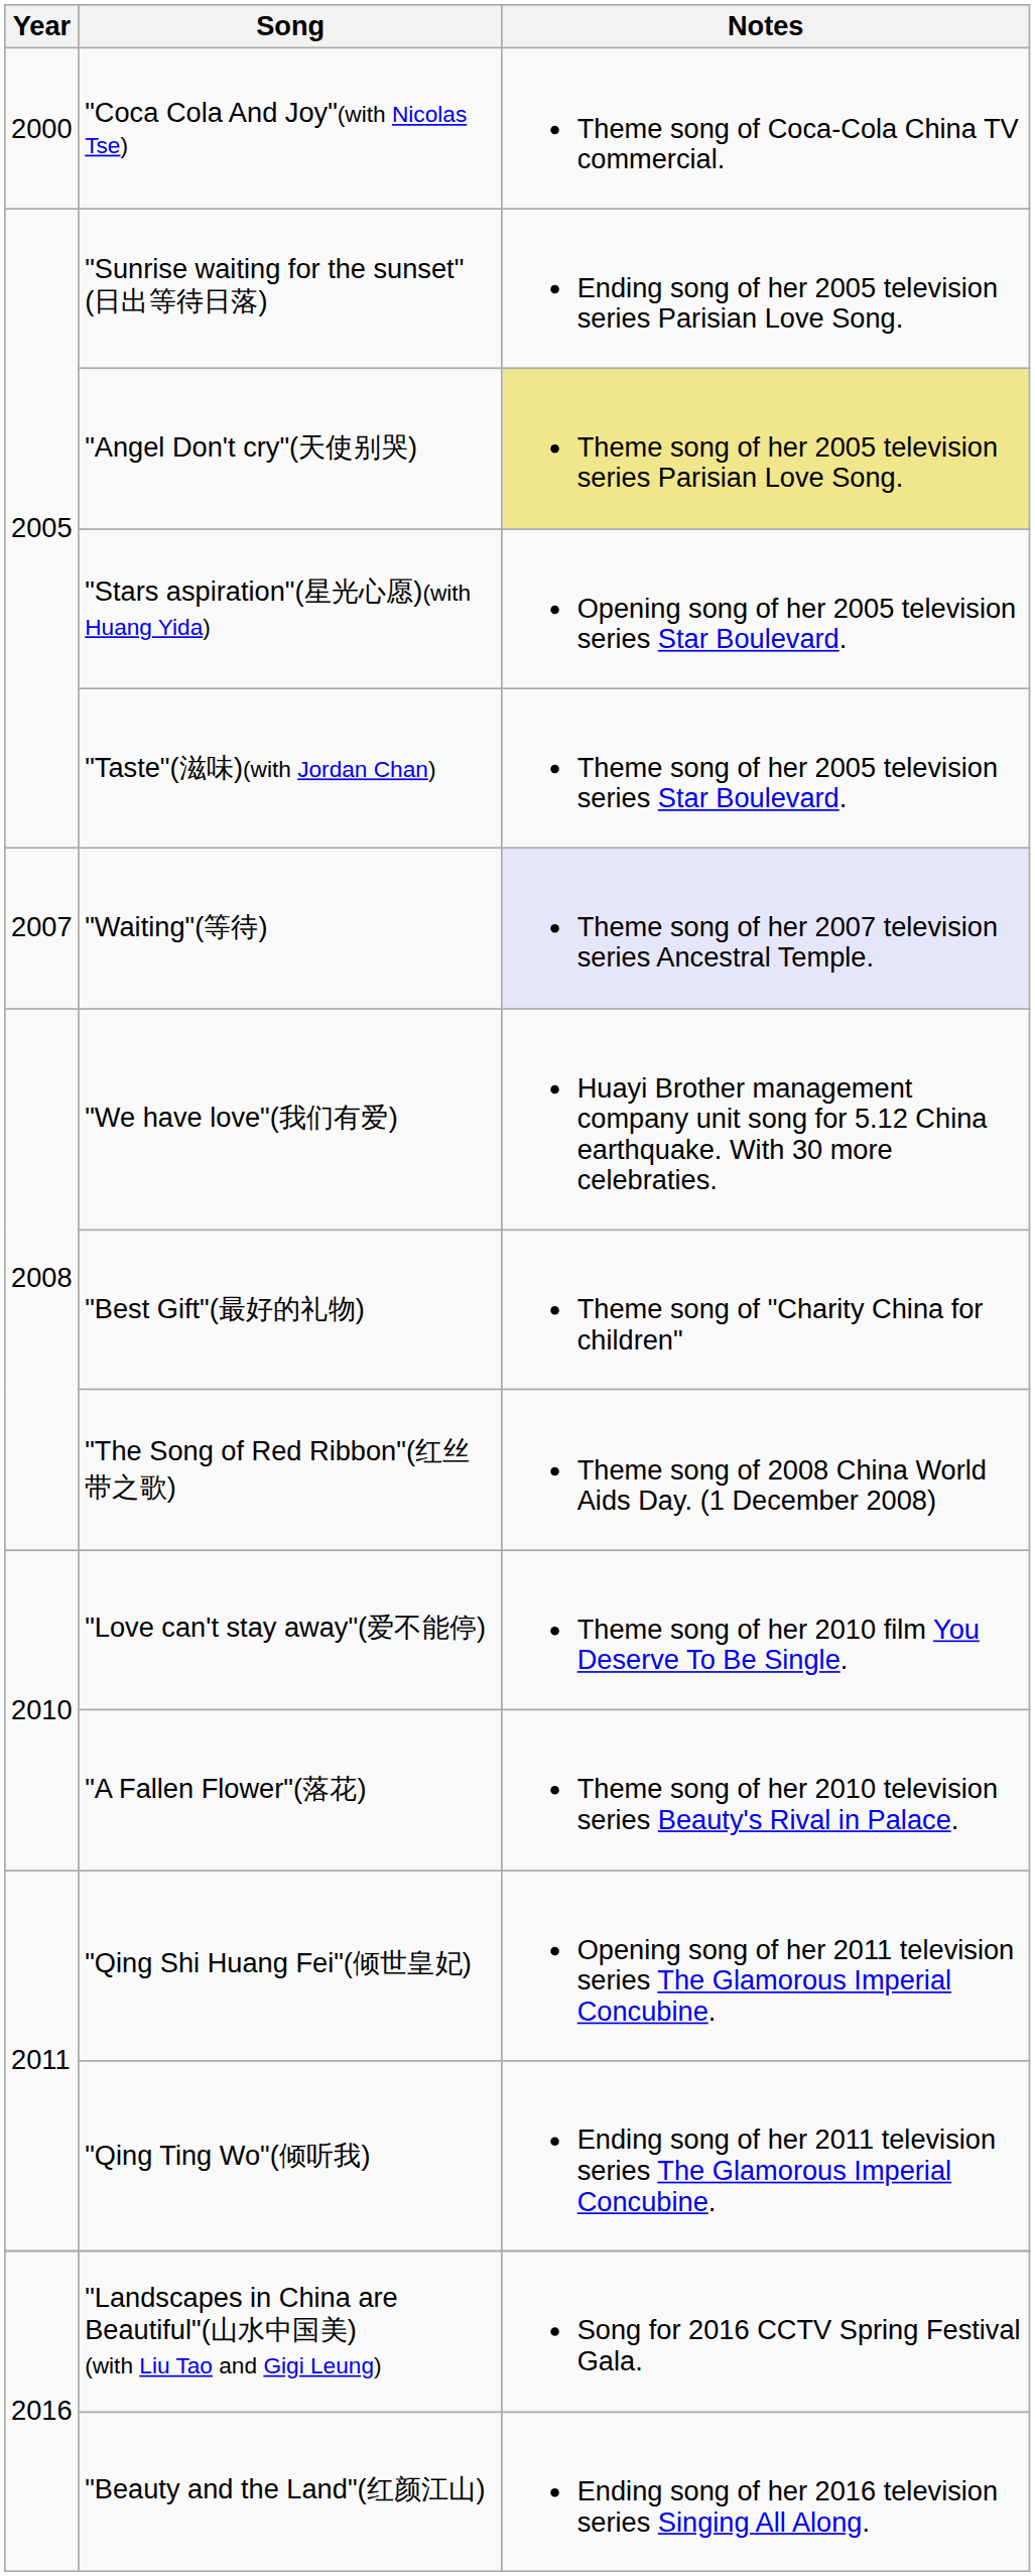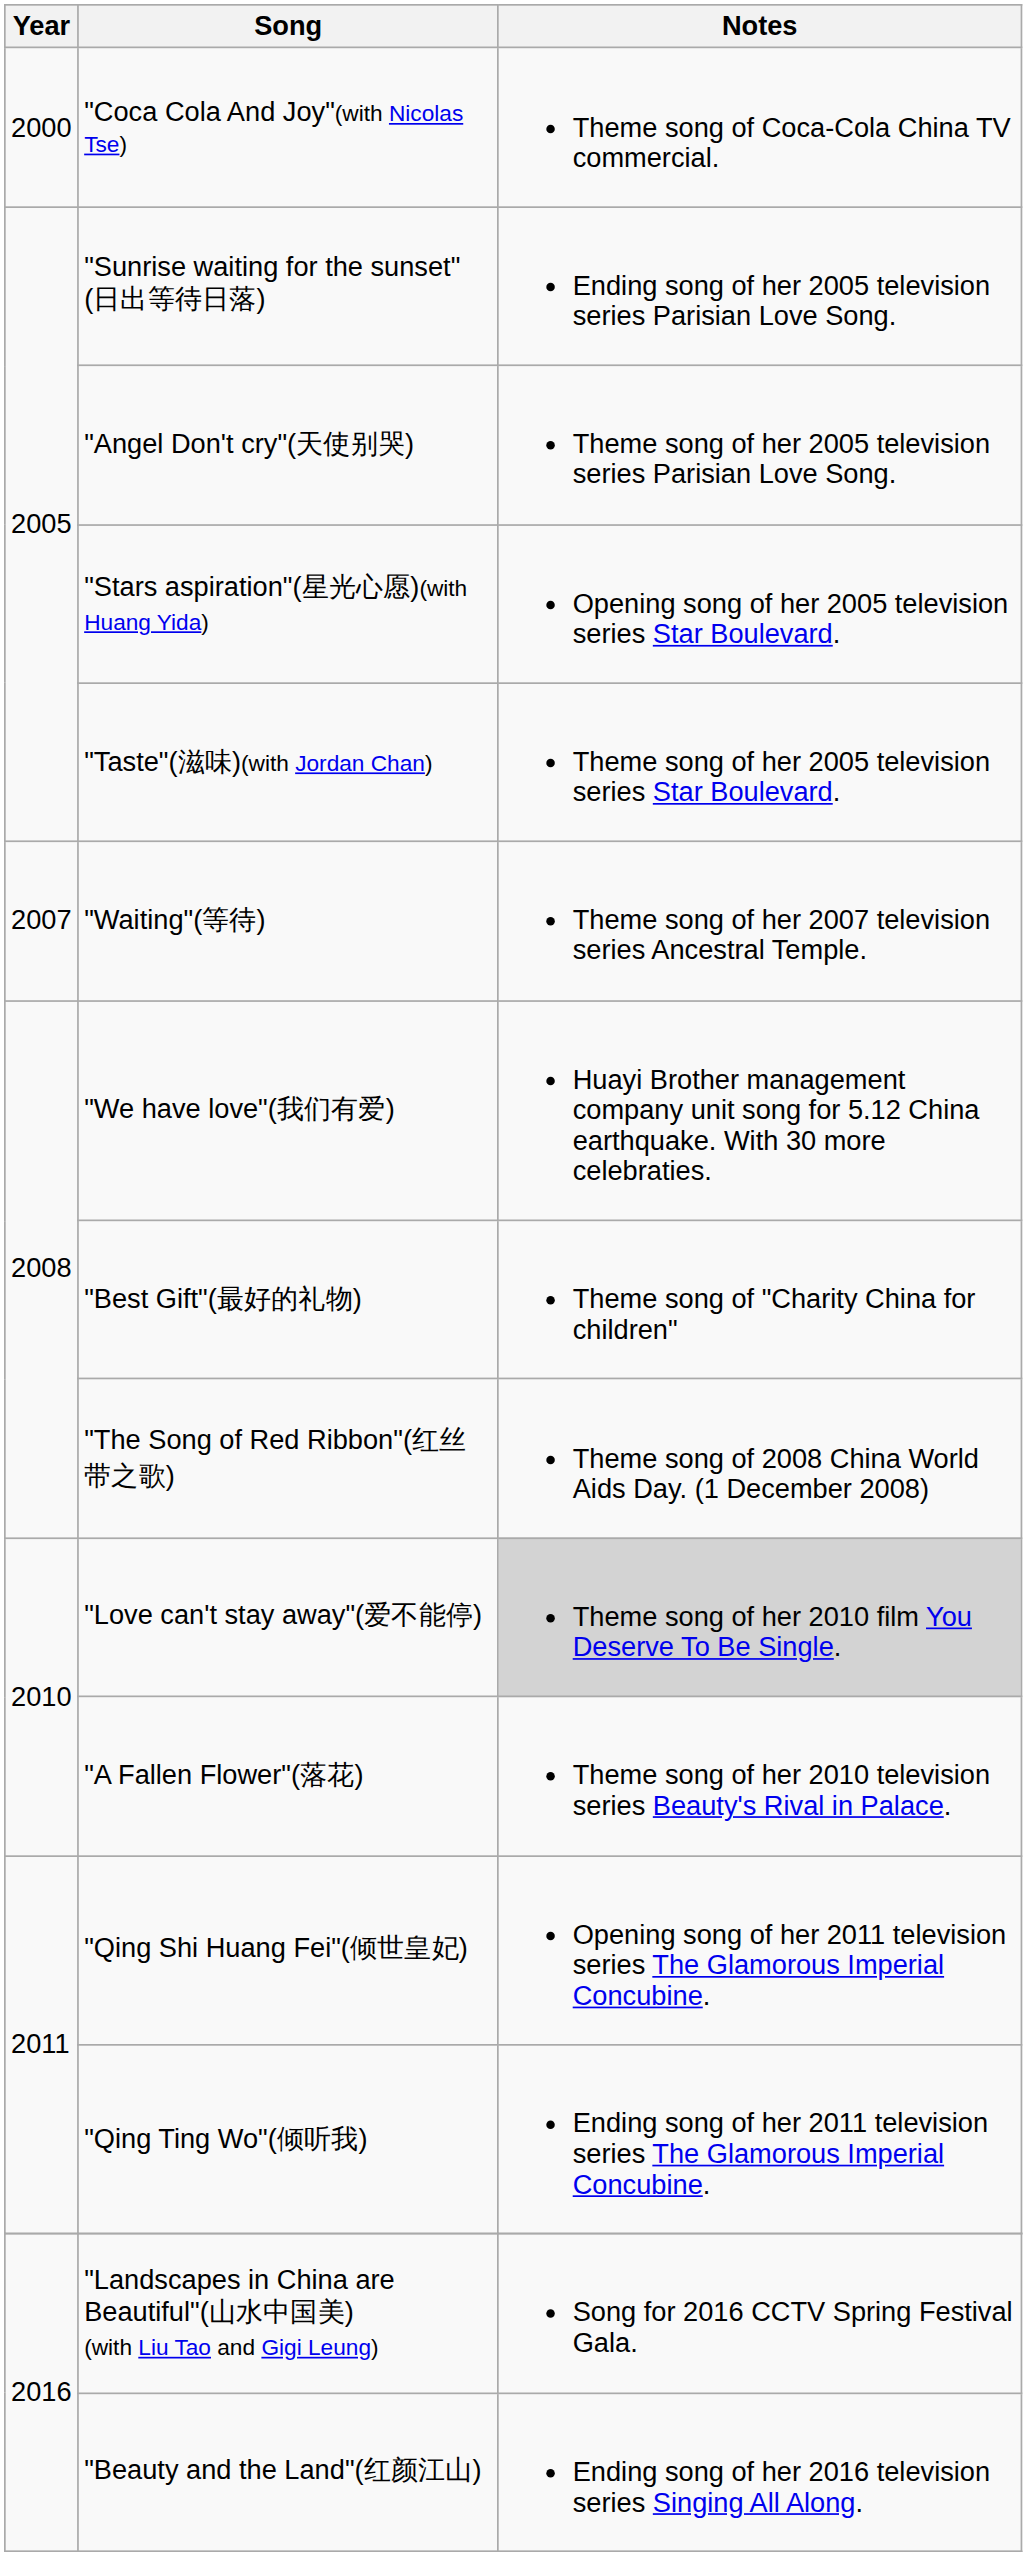"Angel Don't cry"(天使别哭) | Notes: khaki background -> no background
"Waiting"(等待) | Notes: lavender background -> no background
"Love can't stay away"(爱不能停) | Notes: no background -> lightgrey background
